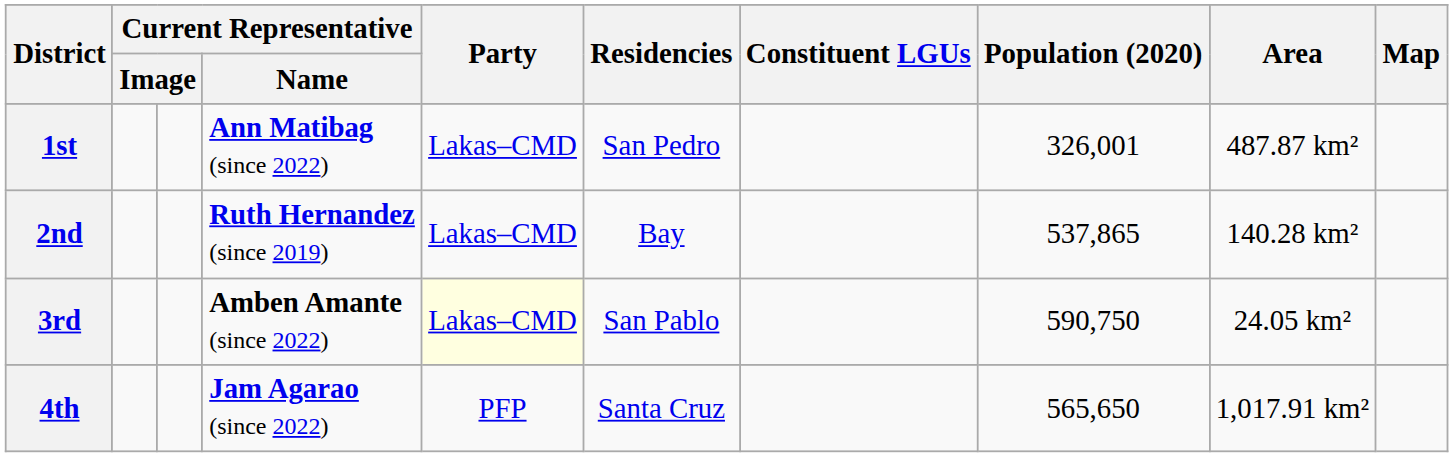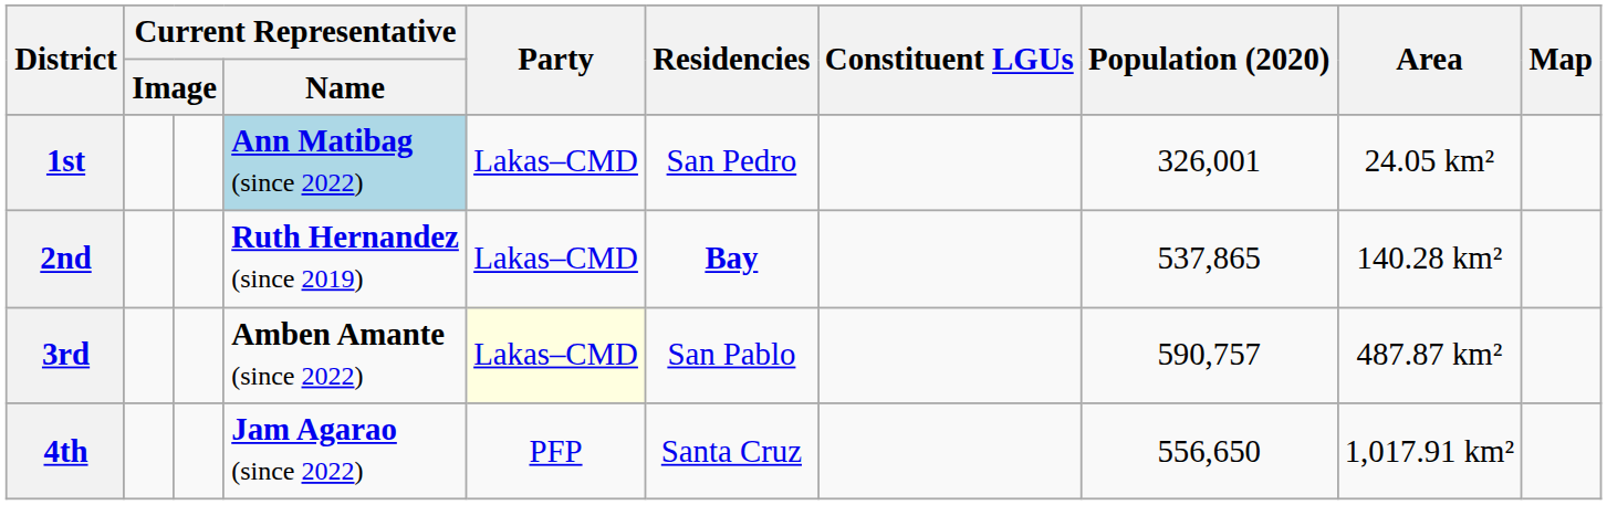1st | Current Representative / Name: no background -> lightblue background
1st | Area: 487.87 km² -> 24.05 km²
2nd | Residencies: normal -> bold
3rd | Population (2020): 590,750 -> 590,757
3rd | Area: 24.05 km² -> 487.87 km²
4th | Population (2020): 565,650 -> 556,650
